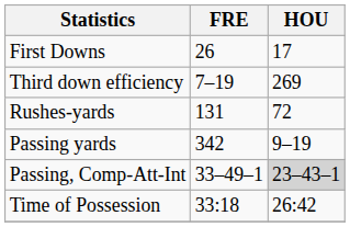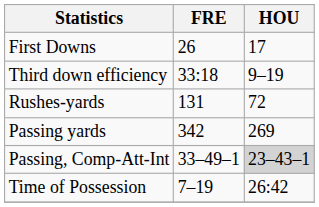Third down efficiency | FRE: 7–19 -> 33:18
Third down efficiency | HOU: 269 -> 9–19
Passing yards | HOU: 9–19 -> 269
Time of Possession | FRE: 33:18 -> 7–19
